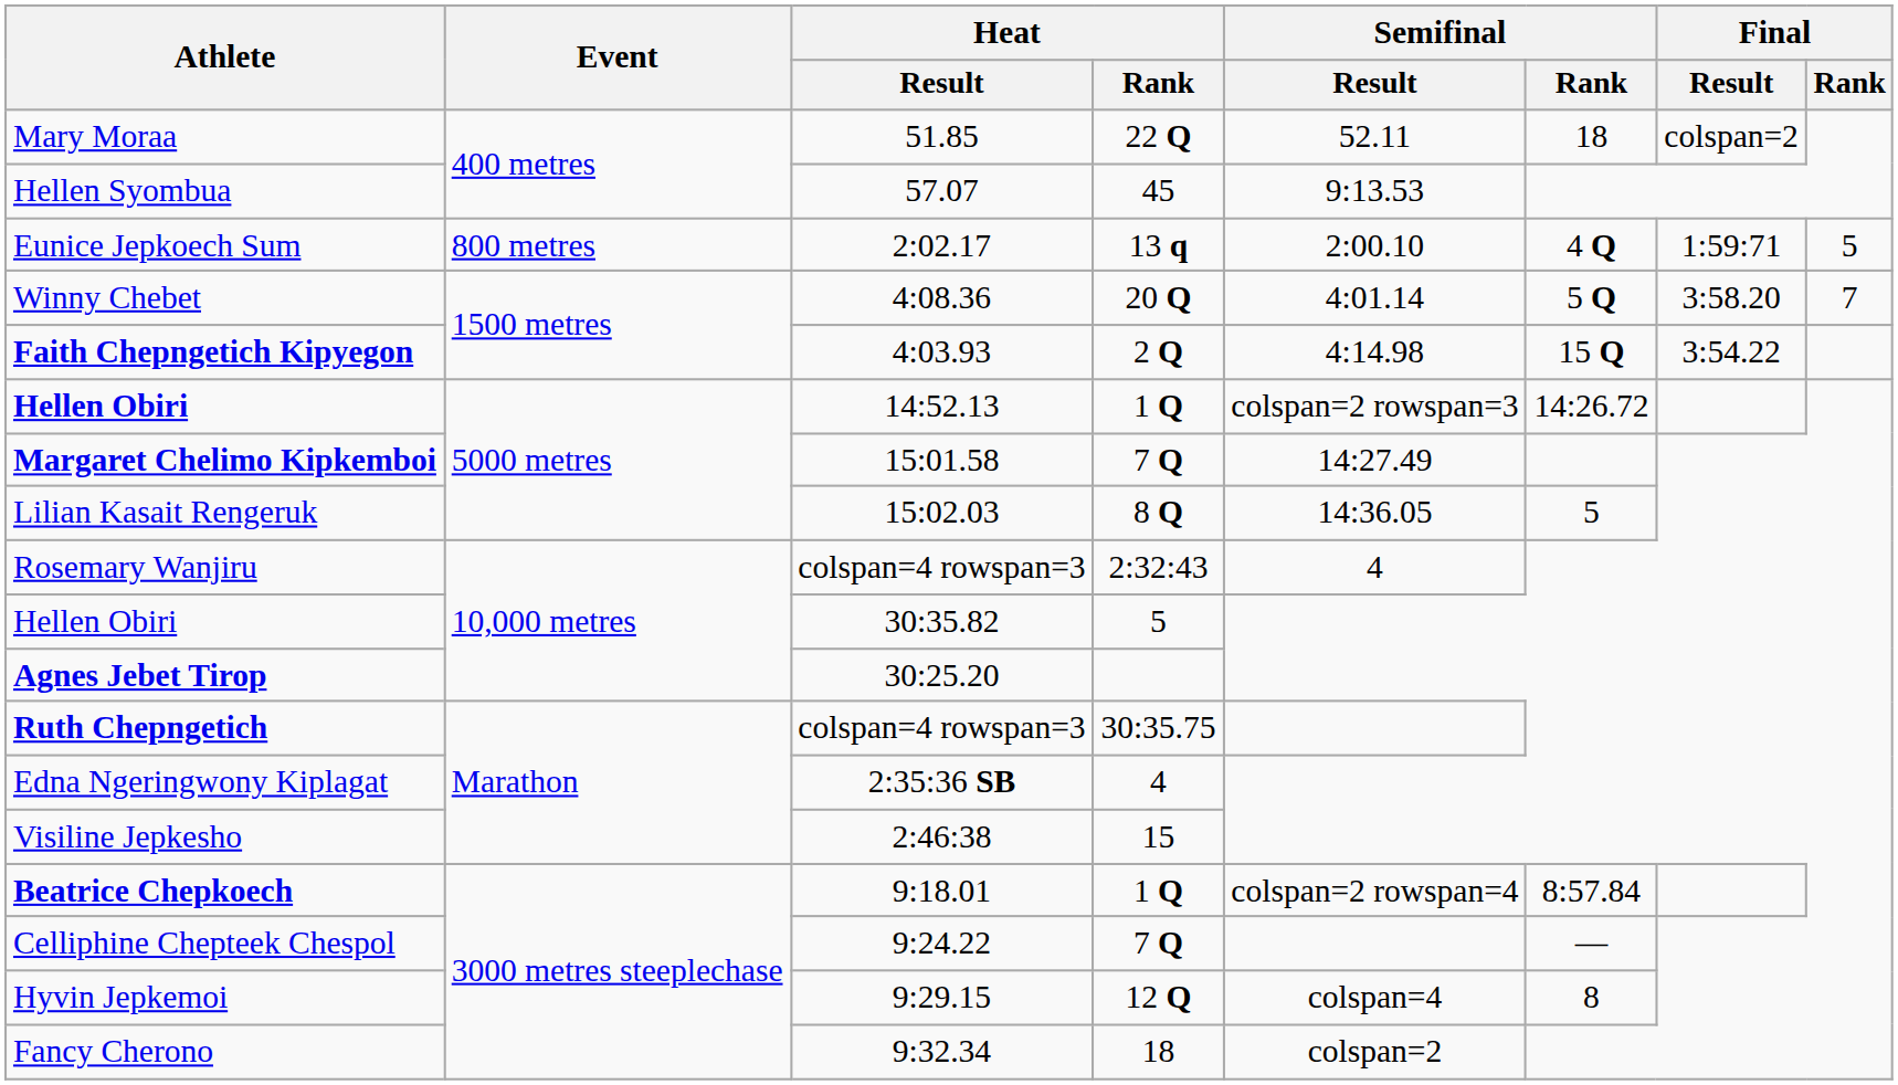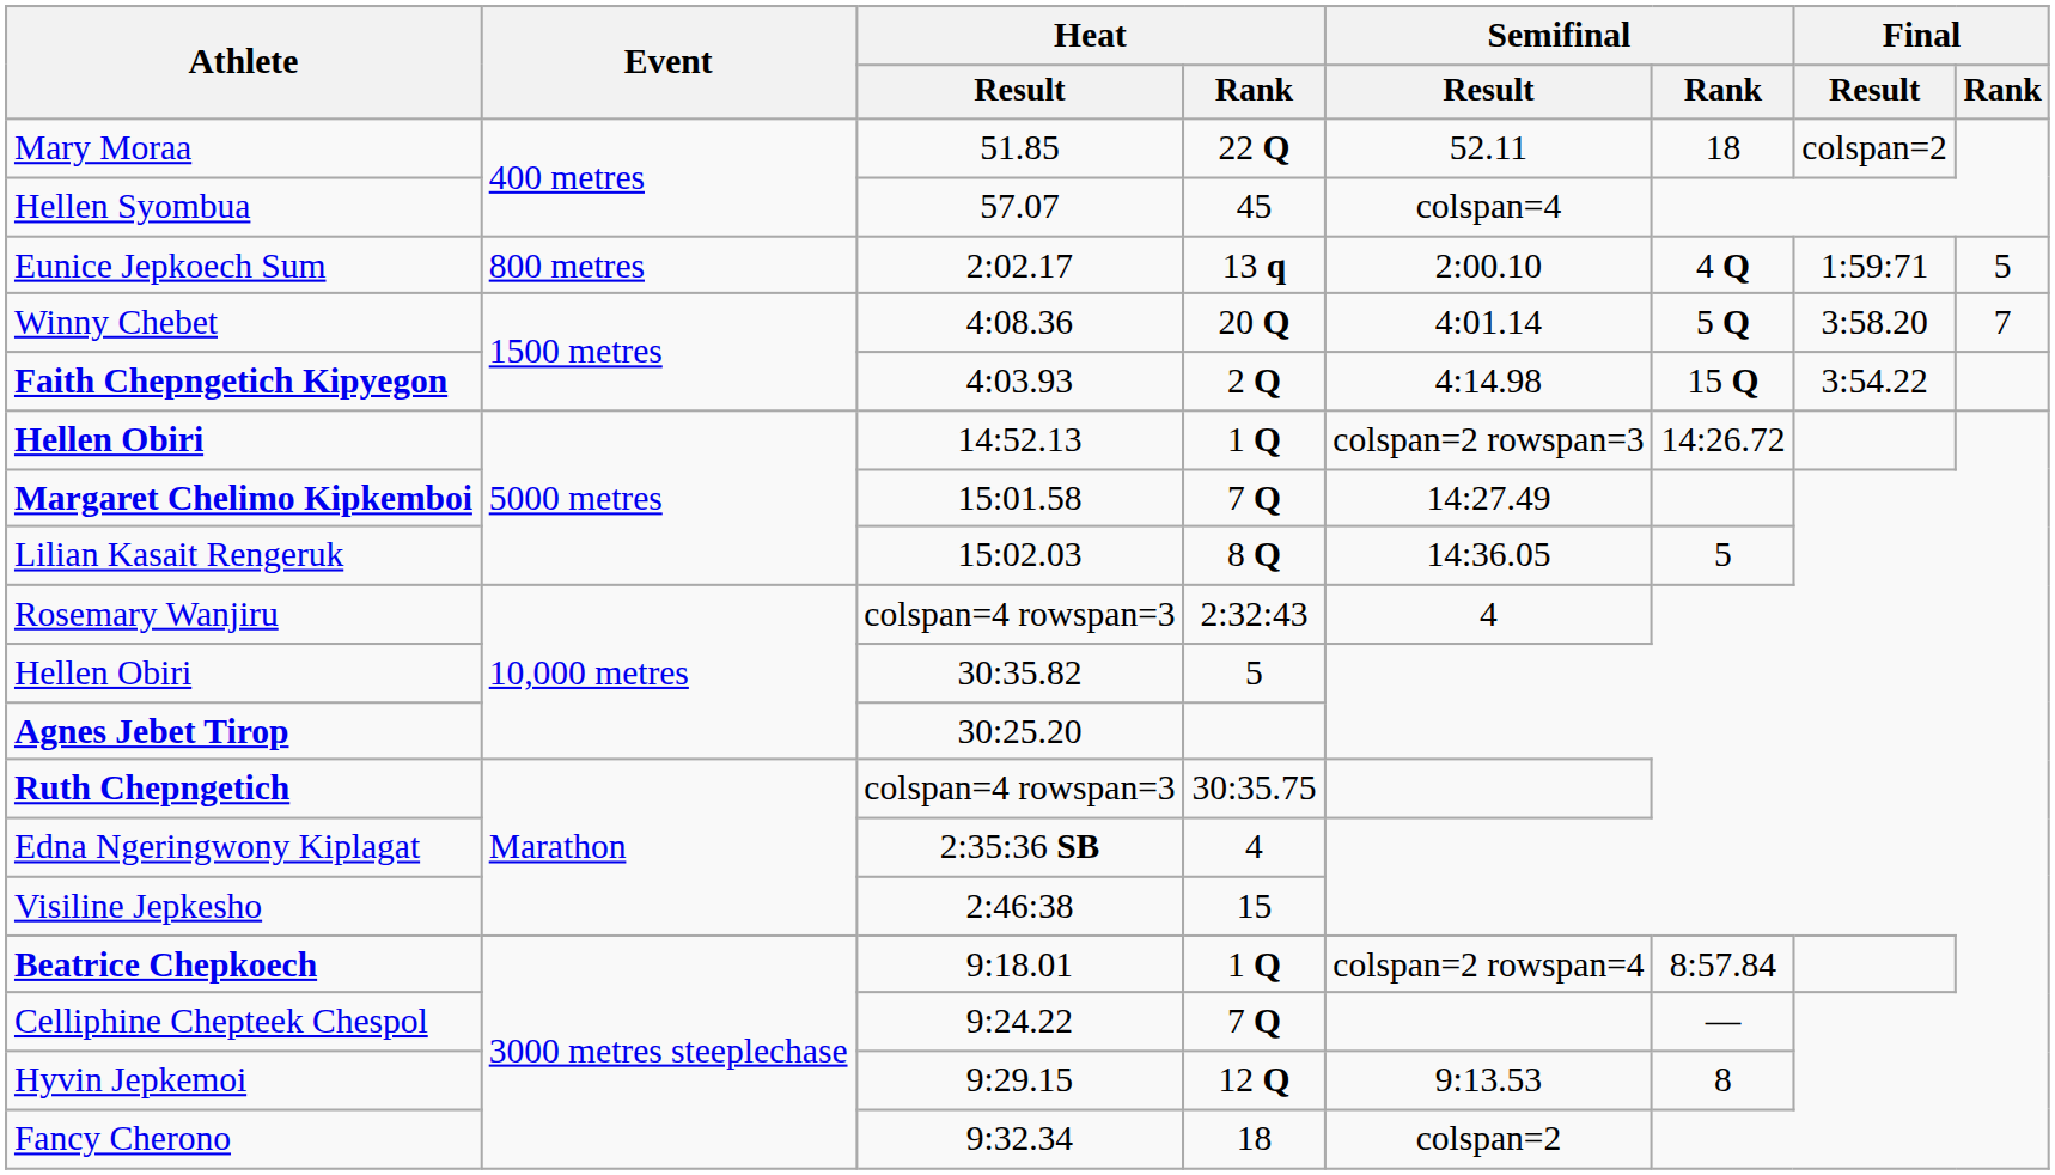Hellen Syombua | Semifinal / Result: 9:13.53 -> colspan=4
Hyvin Jepkemoi | Semifinal / Result: colspan=4 -> 9:13.53
